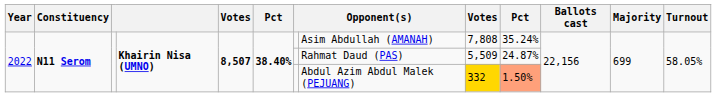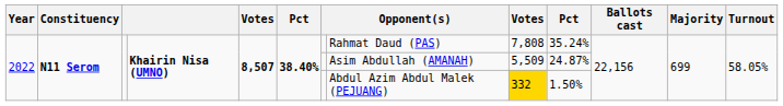row 2 | column 8: Asim Abdullah (AMANAH) -> Rahmat Daud (PAS)
row 3 | column 8: Rahmat Daud (PAS) -> Asim Abdullah (AMANAH)
row 4 | column 10: lightsalmon background -> no background
